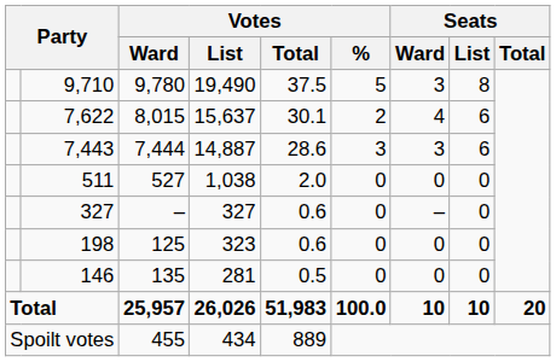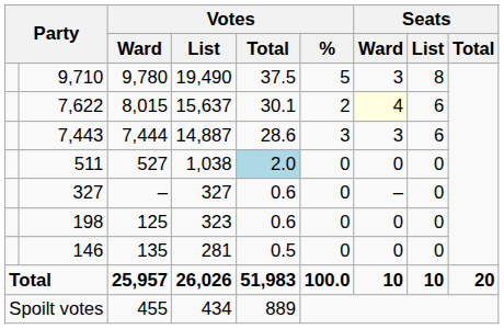7,622 | Seats / Ward: no background -> lightyellow background
511 | Votes / Total: no background -> lightblue background
